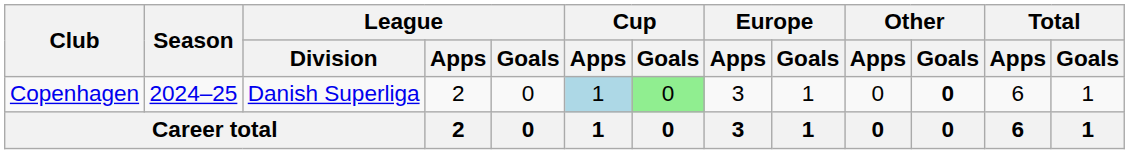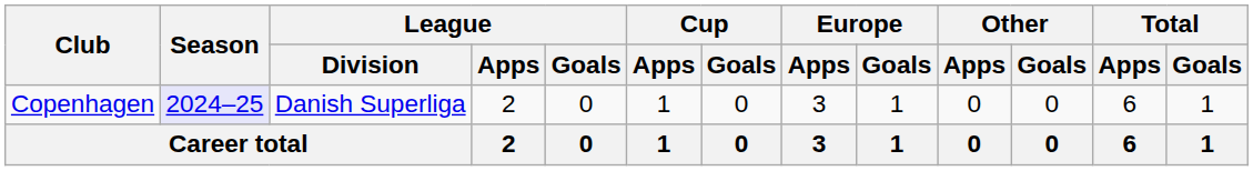Copenhagen | Season: no background -> lavender background
Copenhagen | Cup / Apps: lightblue background -> no background
Copenhagen | Cup / Goals: lightgreen background -> no background
Copenhagen | Other / Goals: bold -> normal
